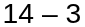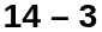row 1 | column 1: normal -> bold
